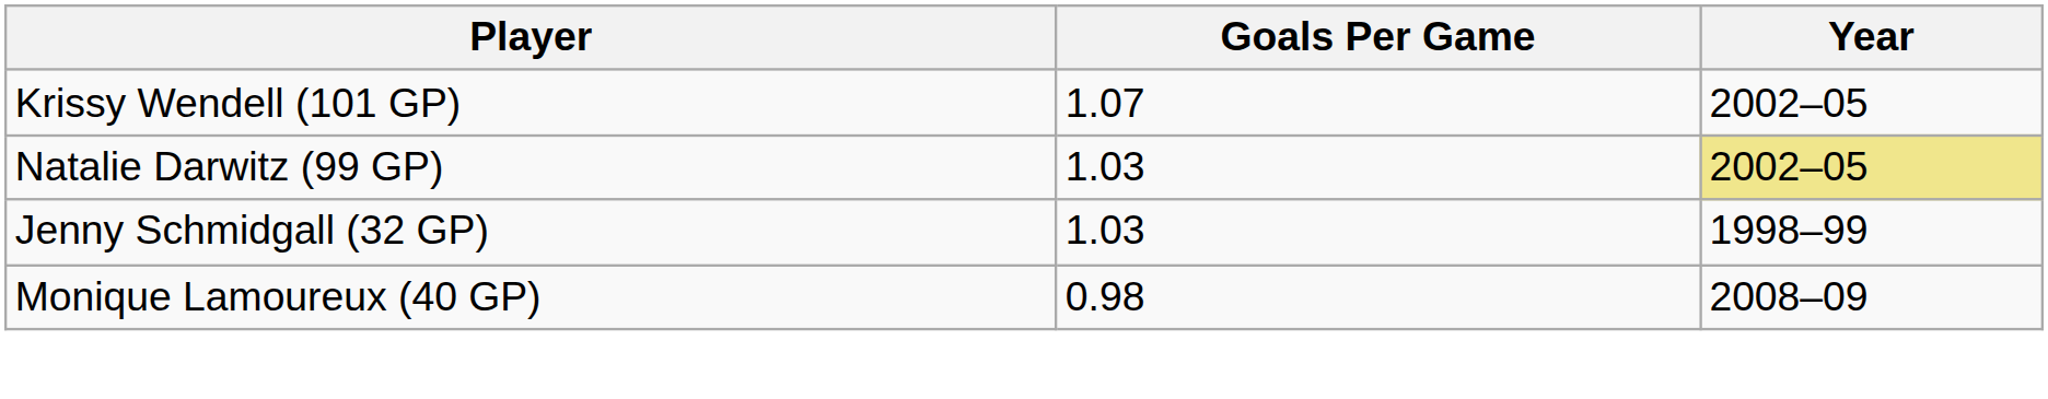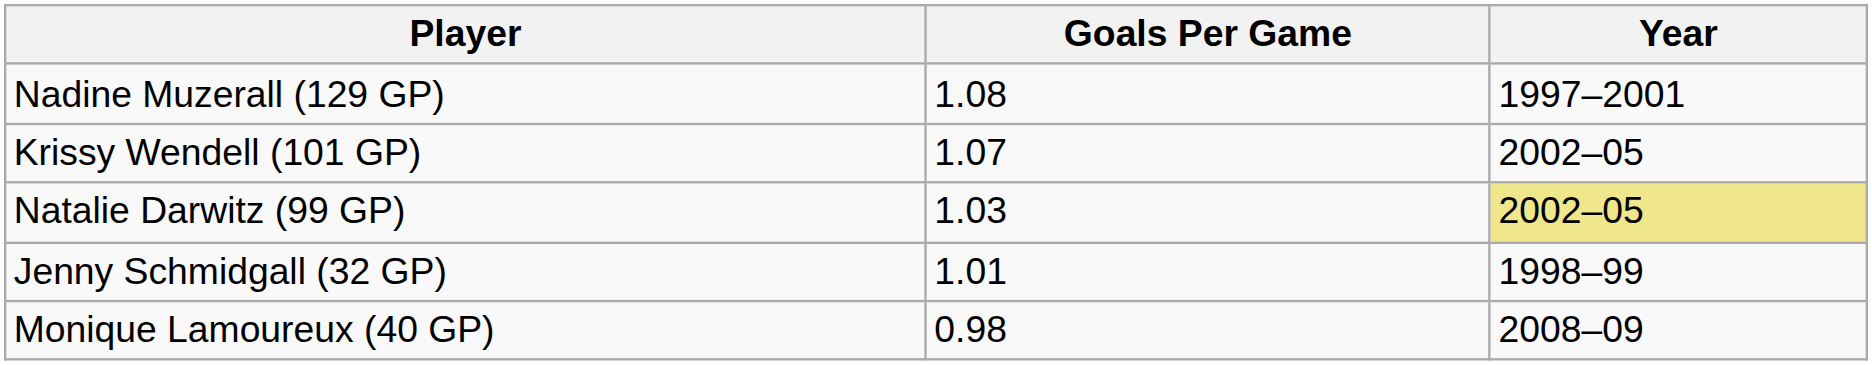+ row: Nadine Muzerall (129 GP) | 1.08 | 1997–2001
Jenny Schmidgall (32 GP) | Goals Per Game: 1.03 -> 1.01
